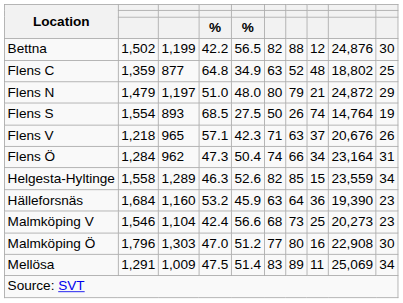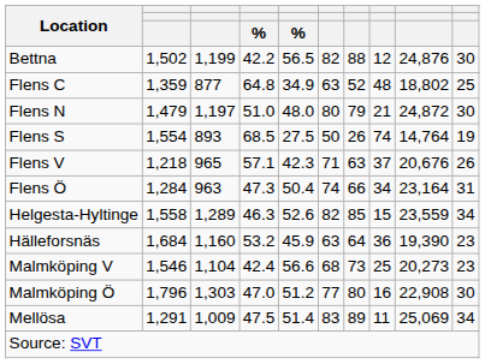Flens N | column 10: 29 -> 30
Flens Ö | column 3: 962 -> 963
